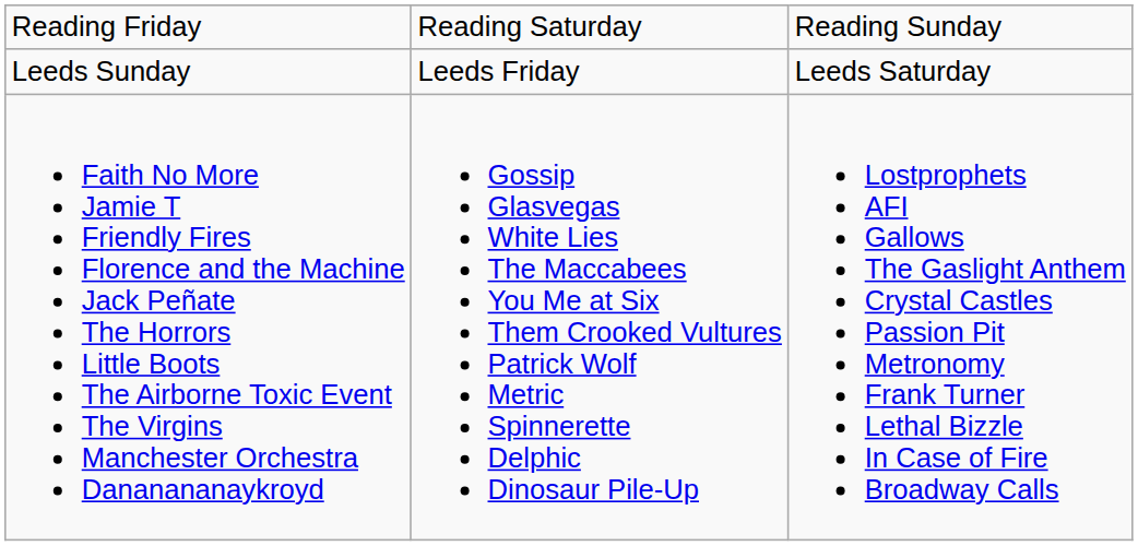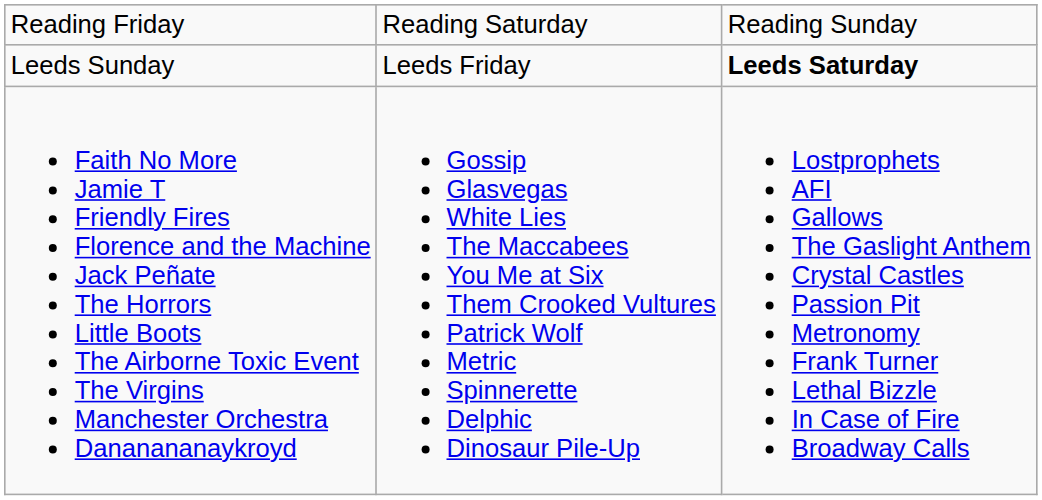Leeds Sunday | column 3: normal -> bold
